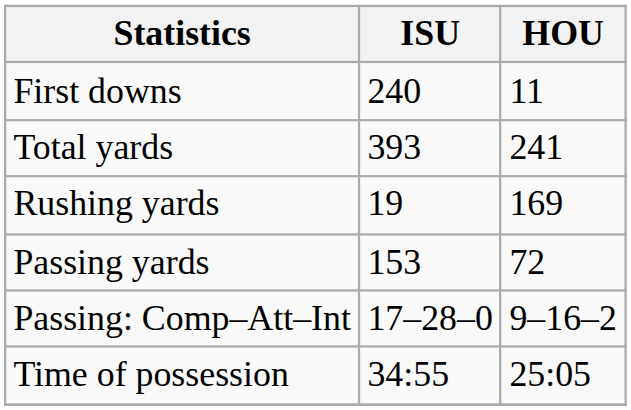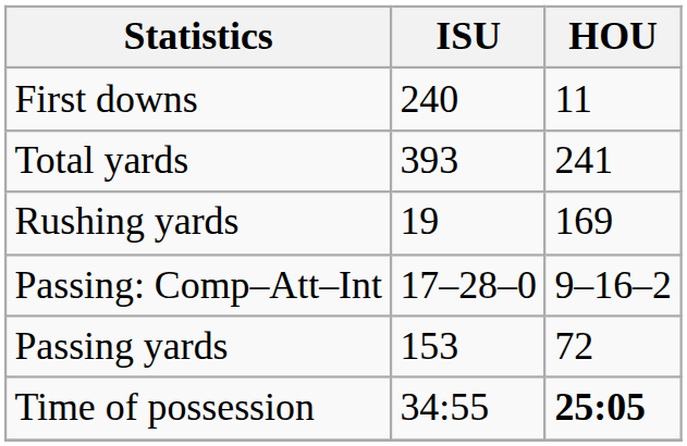rows swapped: Passing yards <-> Passing: Comp–Att–Int
Time of possession | HOU: normal -> bold
